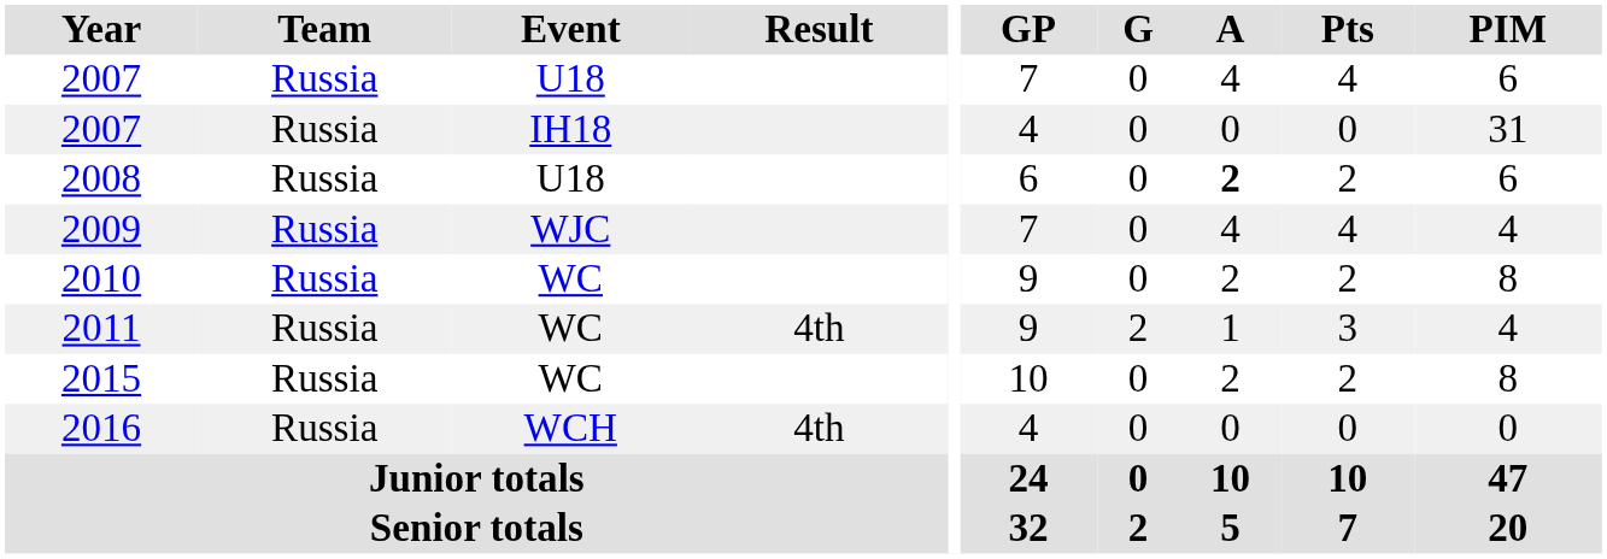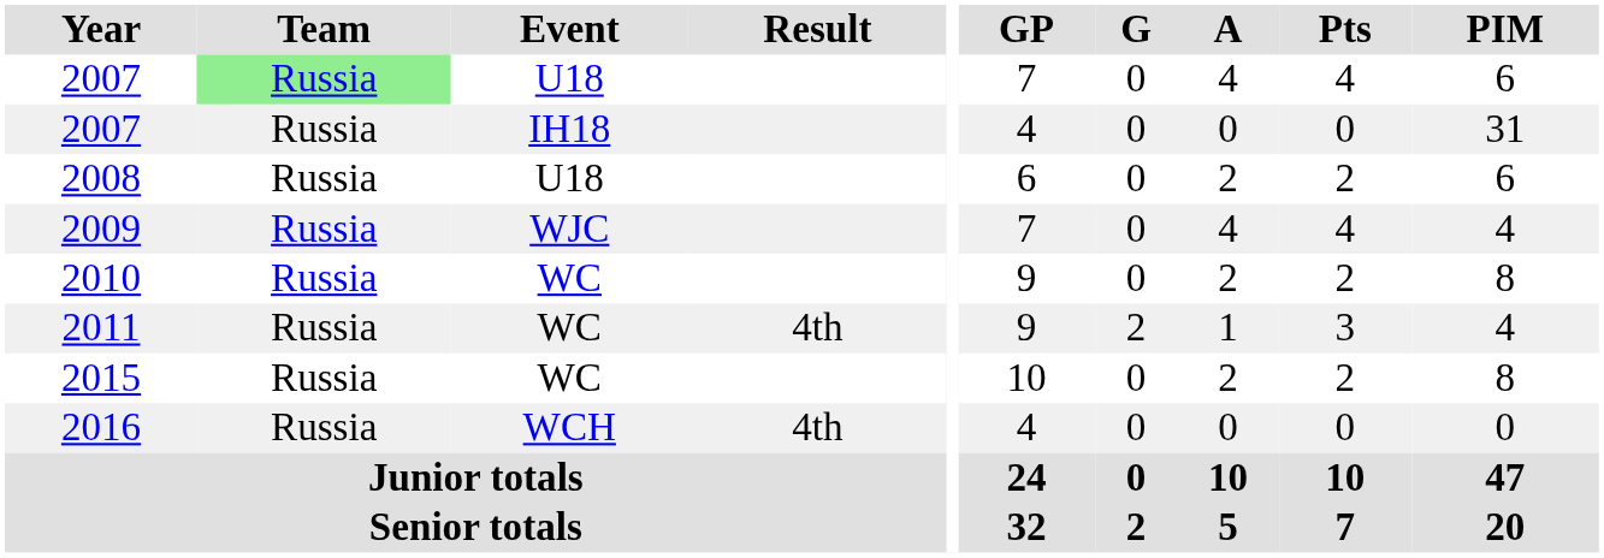2007 / U18 | Team: no background -> lightgreen background
2008 | A: bold -> normal
